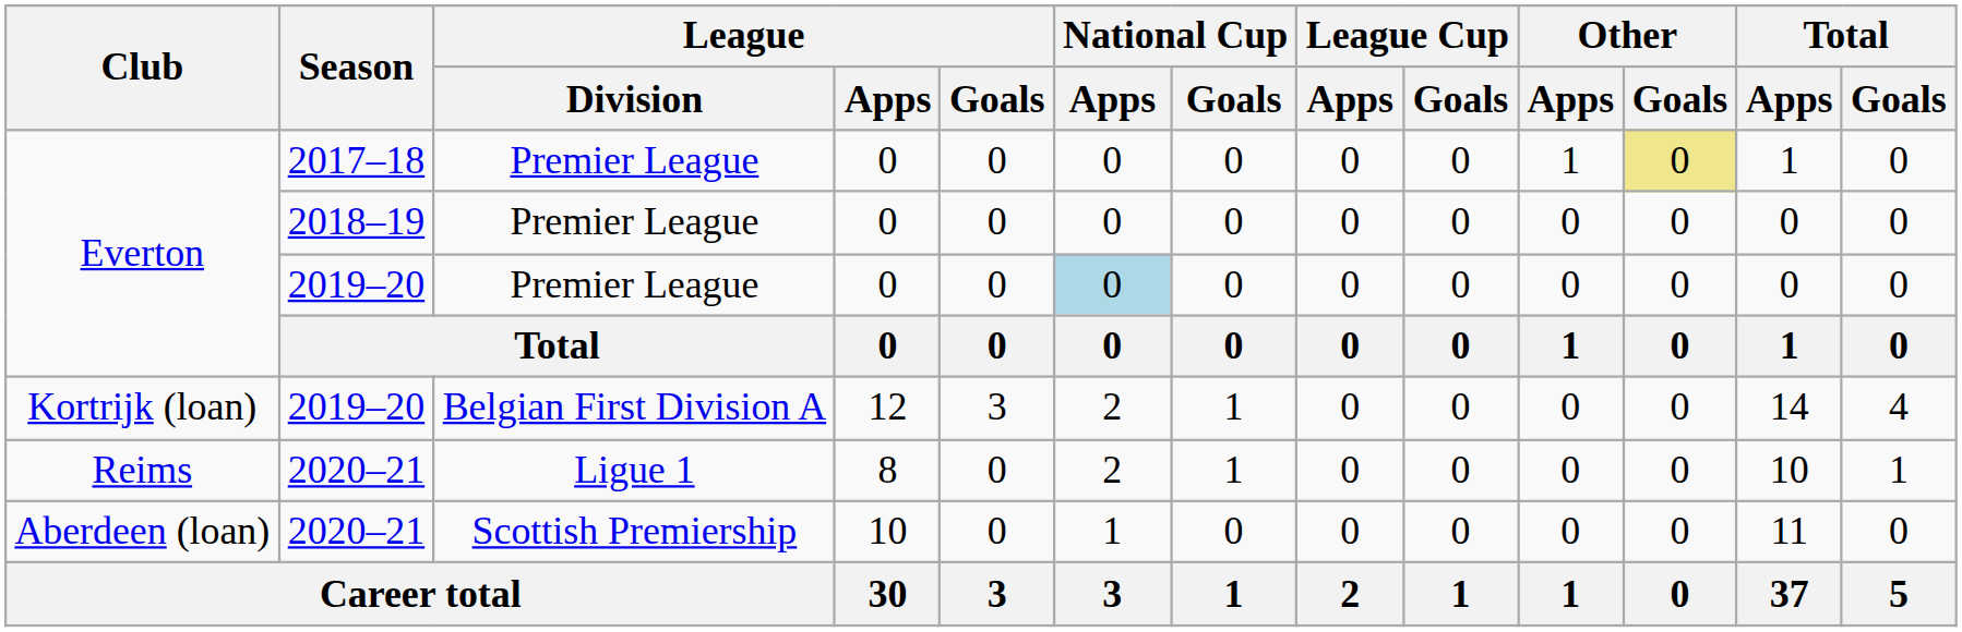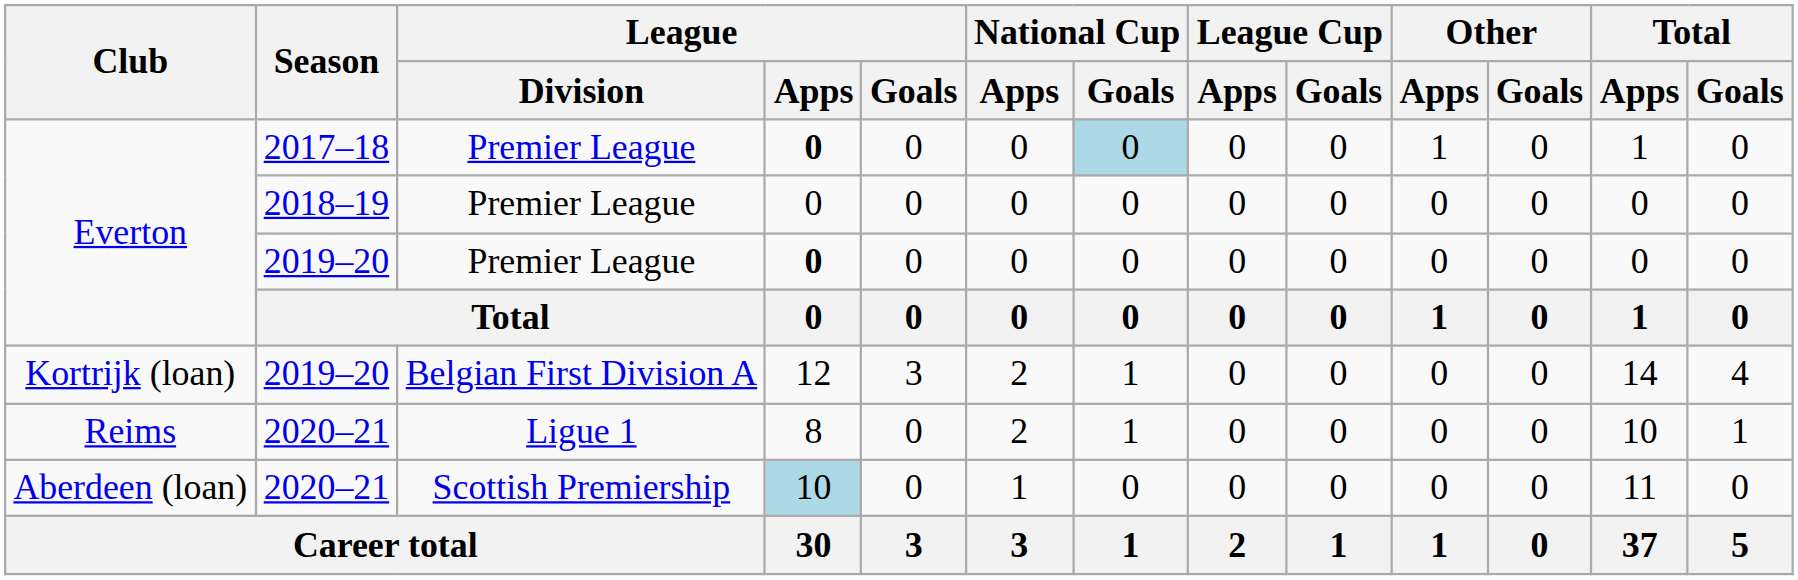Everton / 2017–18 | League / Apps: normal -> bold
Everton / 2017–18 | National Cup / Goals: no background -> lightblue background
Everton / 2017–18 | Other / Goals: khaki background -> no background
Everton / 2019–20 | League / Apps: normal -> bold
Everton / 2019–20 | National Cup / Apps: lightblue background -> no background
Aberdeen (loan) | League / Apps: no background -> lightblue background
